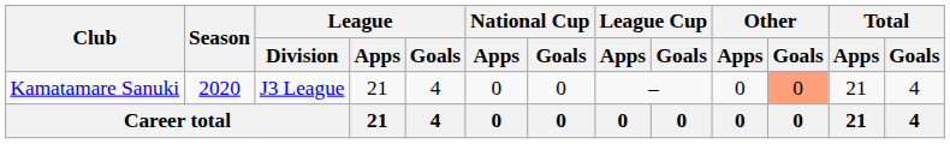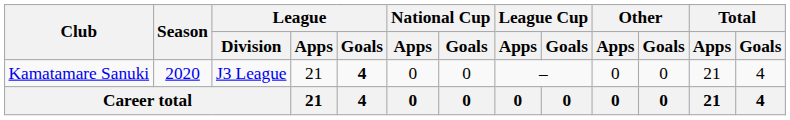Kamatamare Sanuki | League / Goals: normal -> bold
Kamatamare Sanuki | Other / Goals: lightsalmon background -> no background
